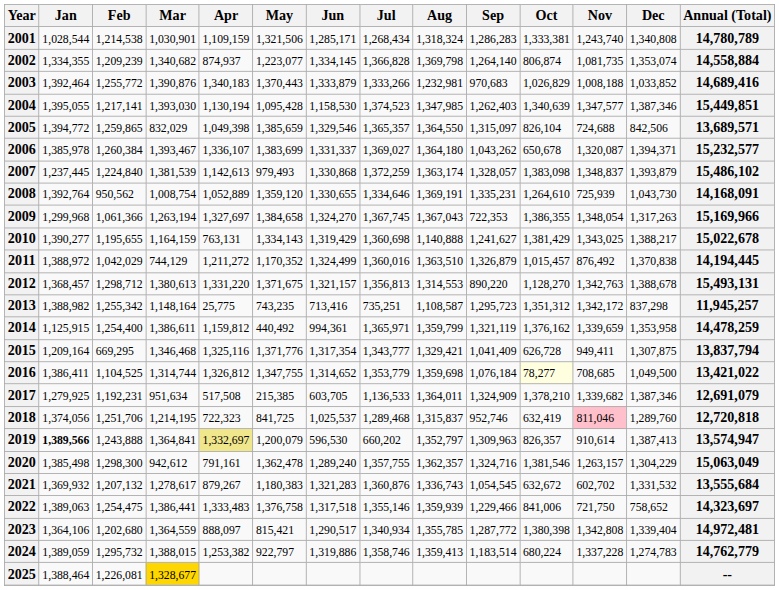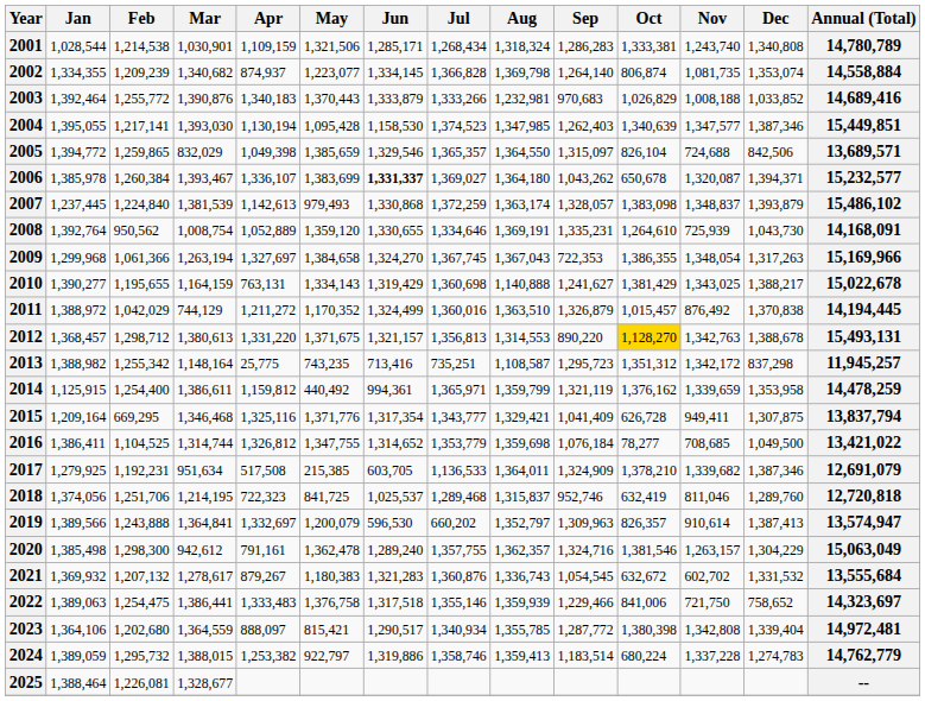2006 | Jun: normal -> bold
2012 | Oct: no background -> gold background
2016 | Oct: lightyellow background -> no background
2018 | Nov: pink background -> no background
2019 | Jan: bold -> normal
2019 | Apr: khaki background -> no background
2025 | Mar: gold background -> no background
